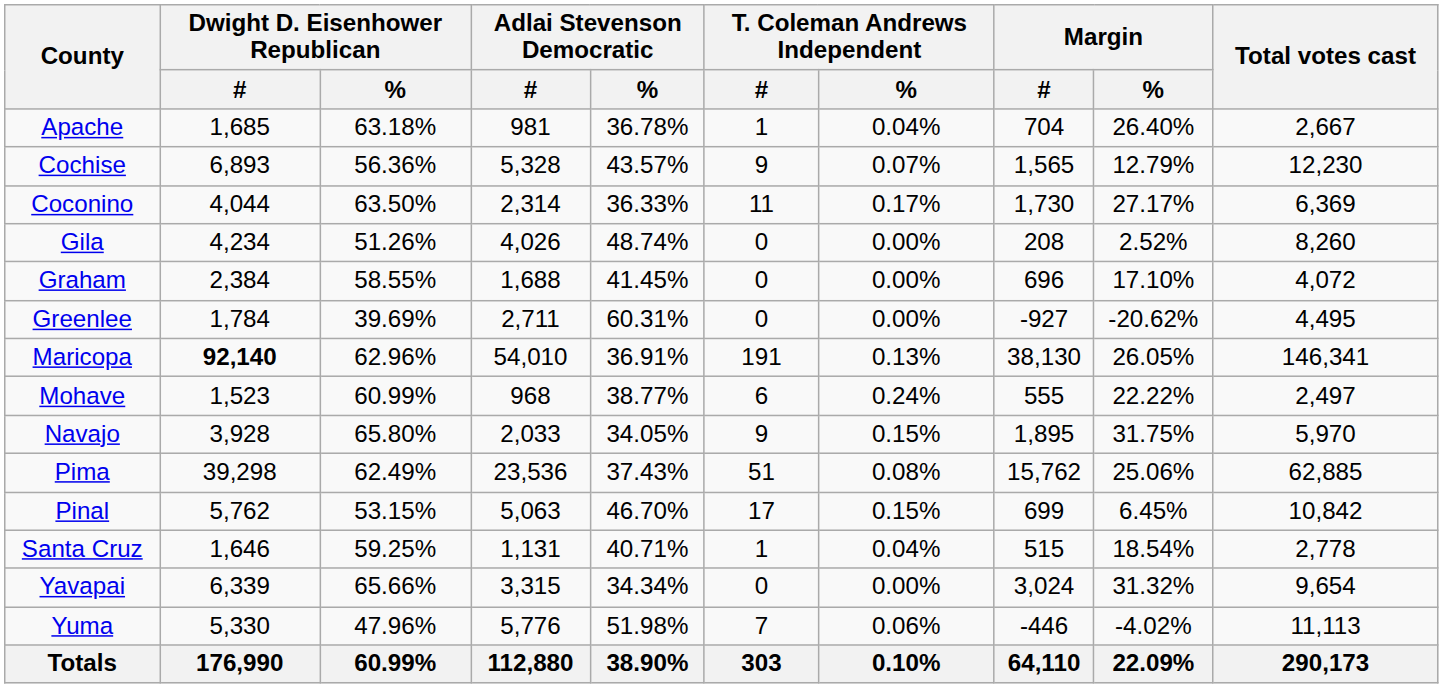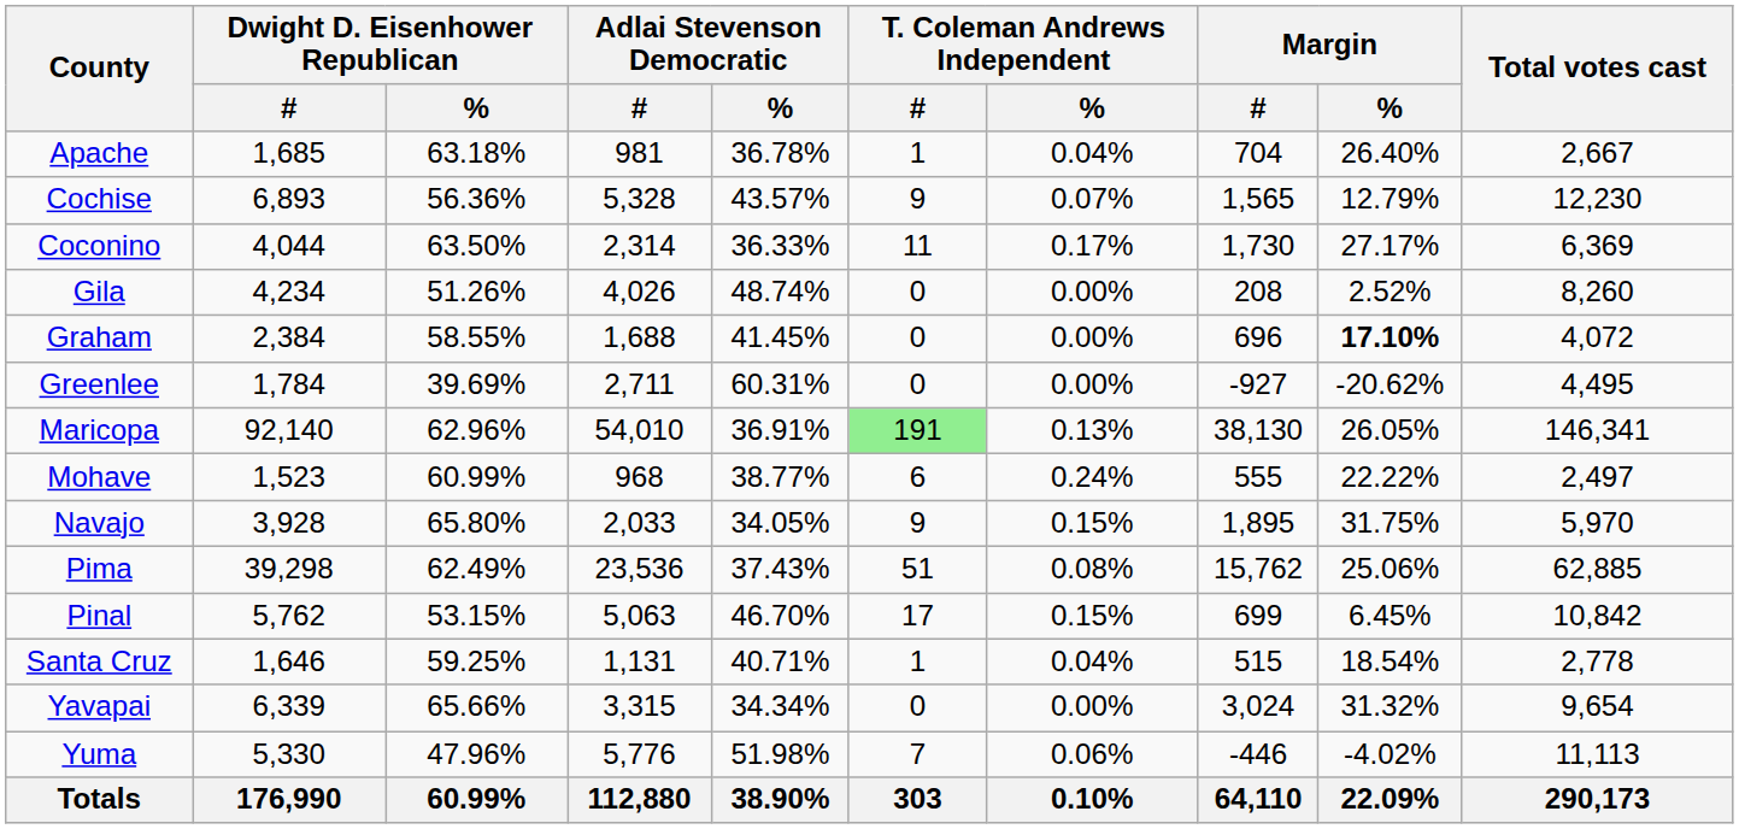Graham | Margin / %: normal -> bold
Maricopa | Dwight D. Eisenhower Republican / #: bold -> normal
Maricopa | T. Coleman Andrews Independent / #: no background -> lightgreen background
